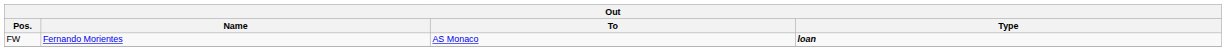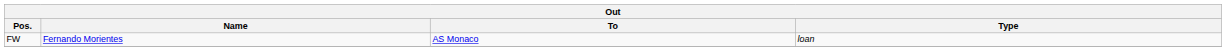FW | Type: bold -> normal
